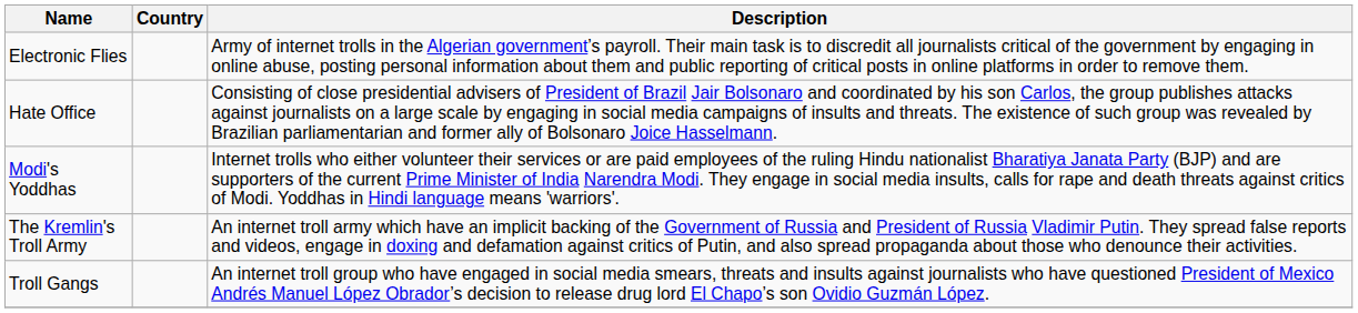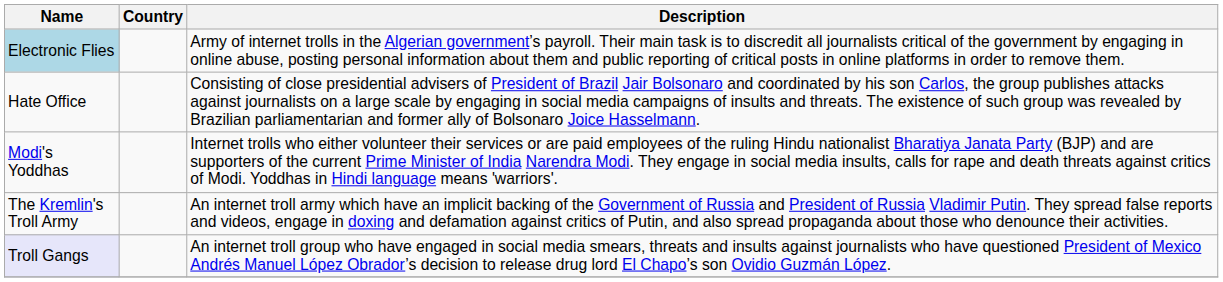Electronic Flies | Name: no background -> lightblue background
Troll Gangs | Name: no background -> lavender background
